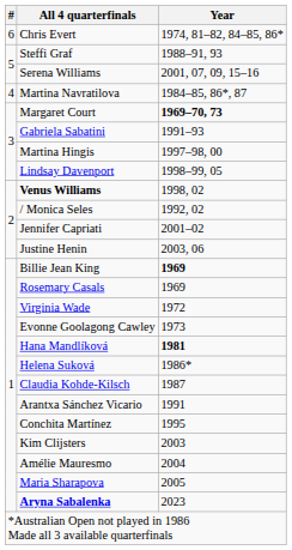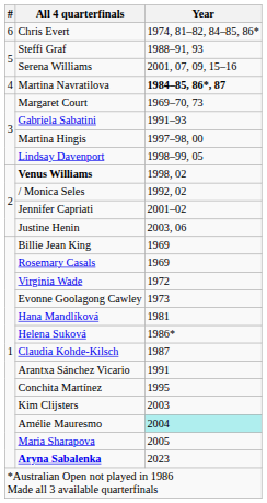Martina Navratilova | Year: normal -> bold
Margaret Court | Year: bold -> normal
Billie Jean King | Year: bold -> normal
Hana Mandlíková | Year: bold -> normal
Amélie Mauresmo | Year: no background -> paleturquoise background
